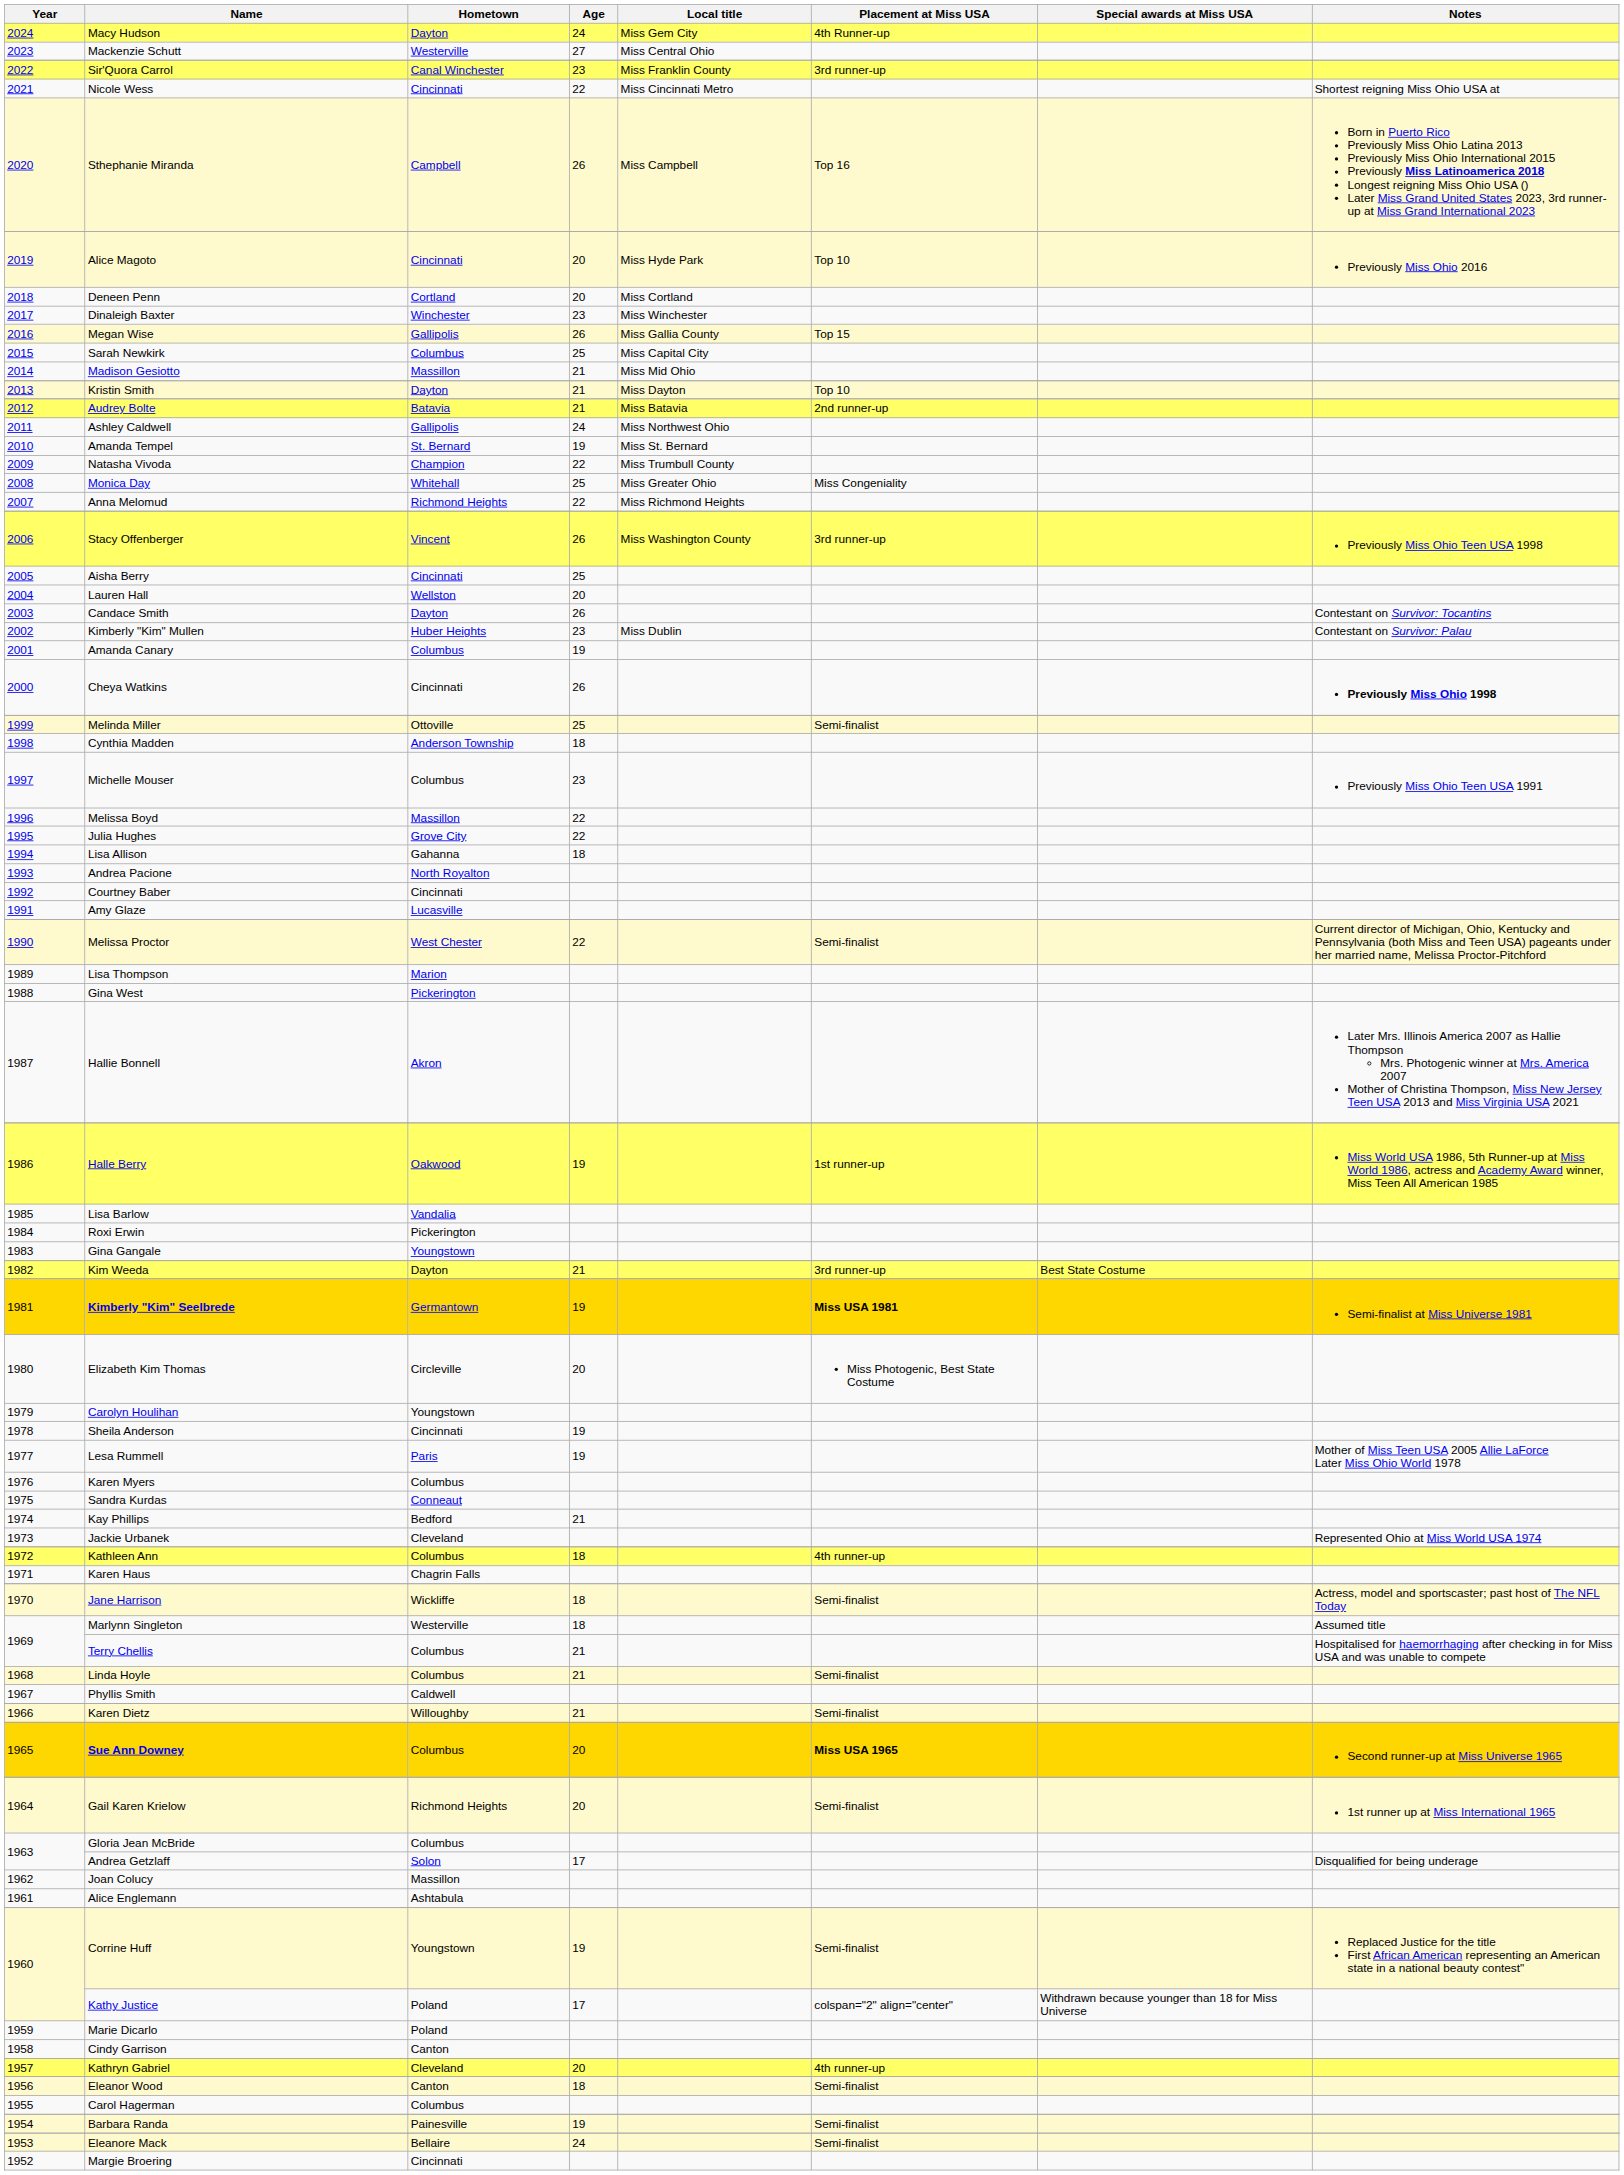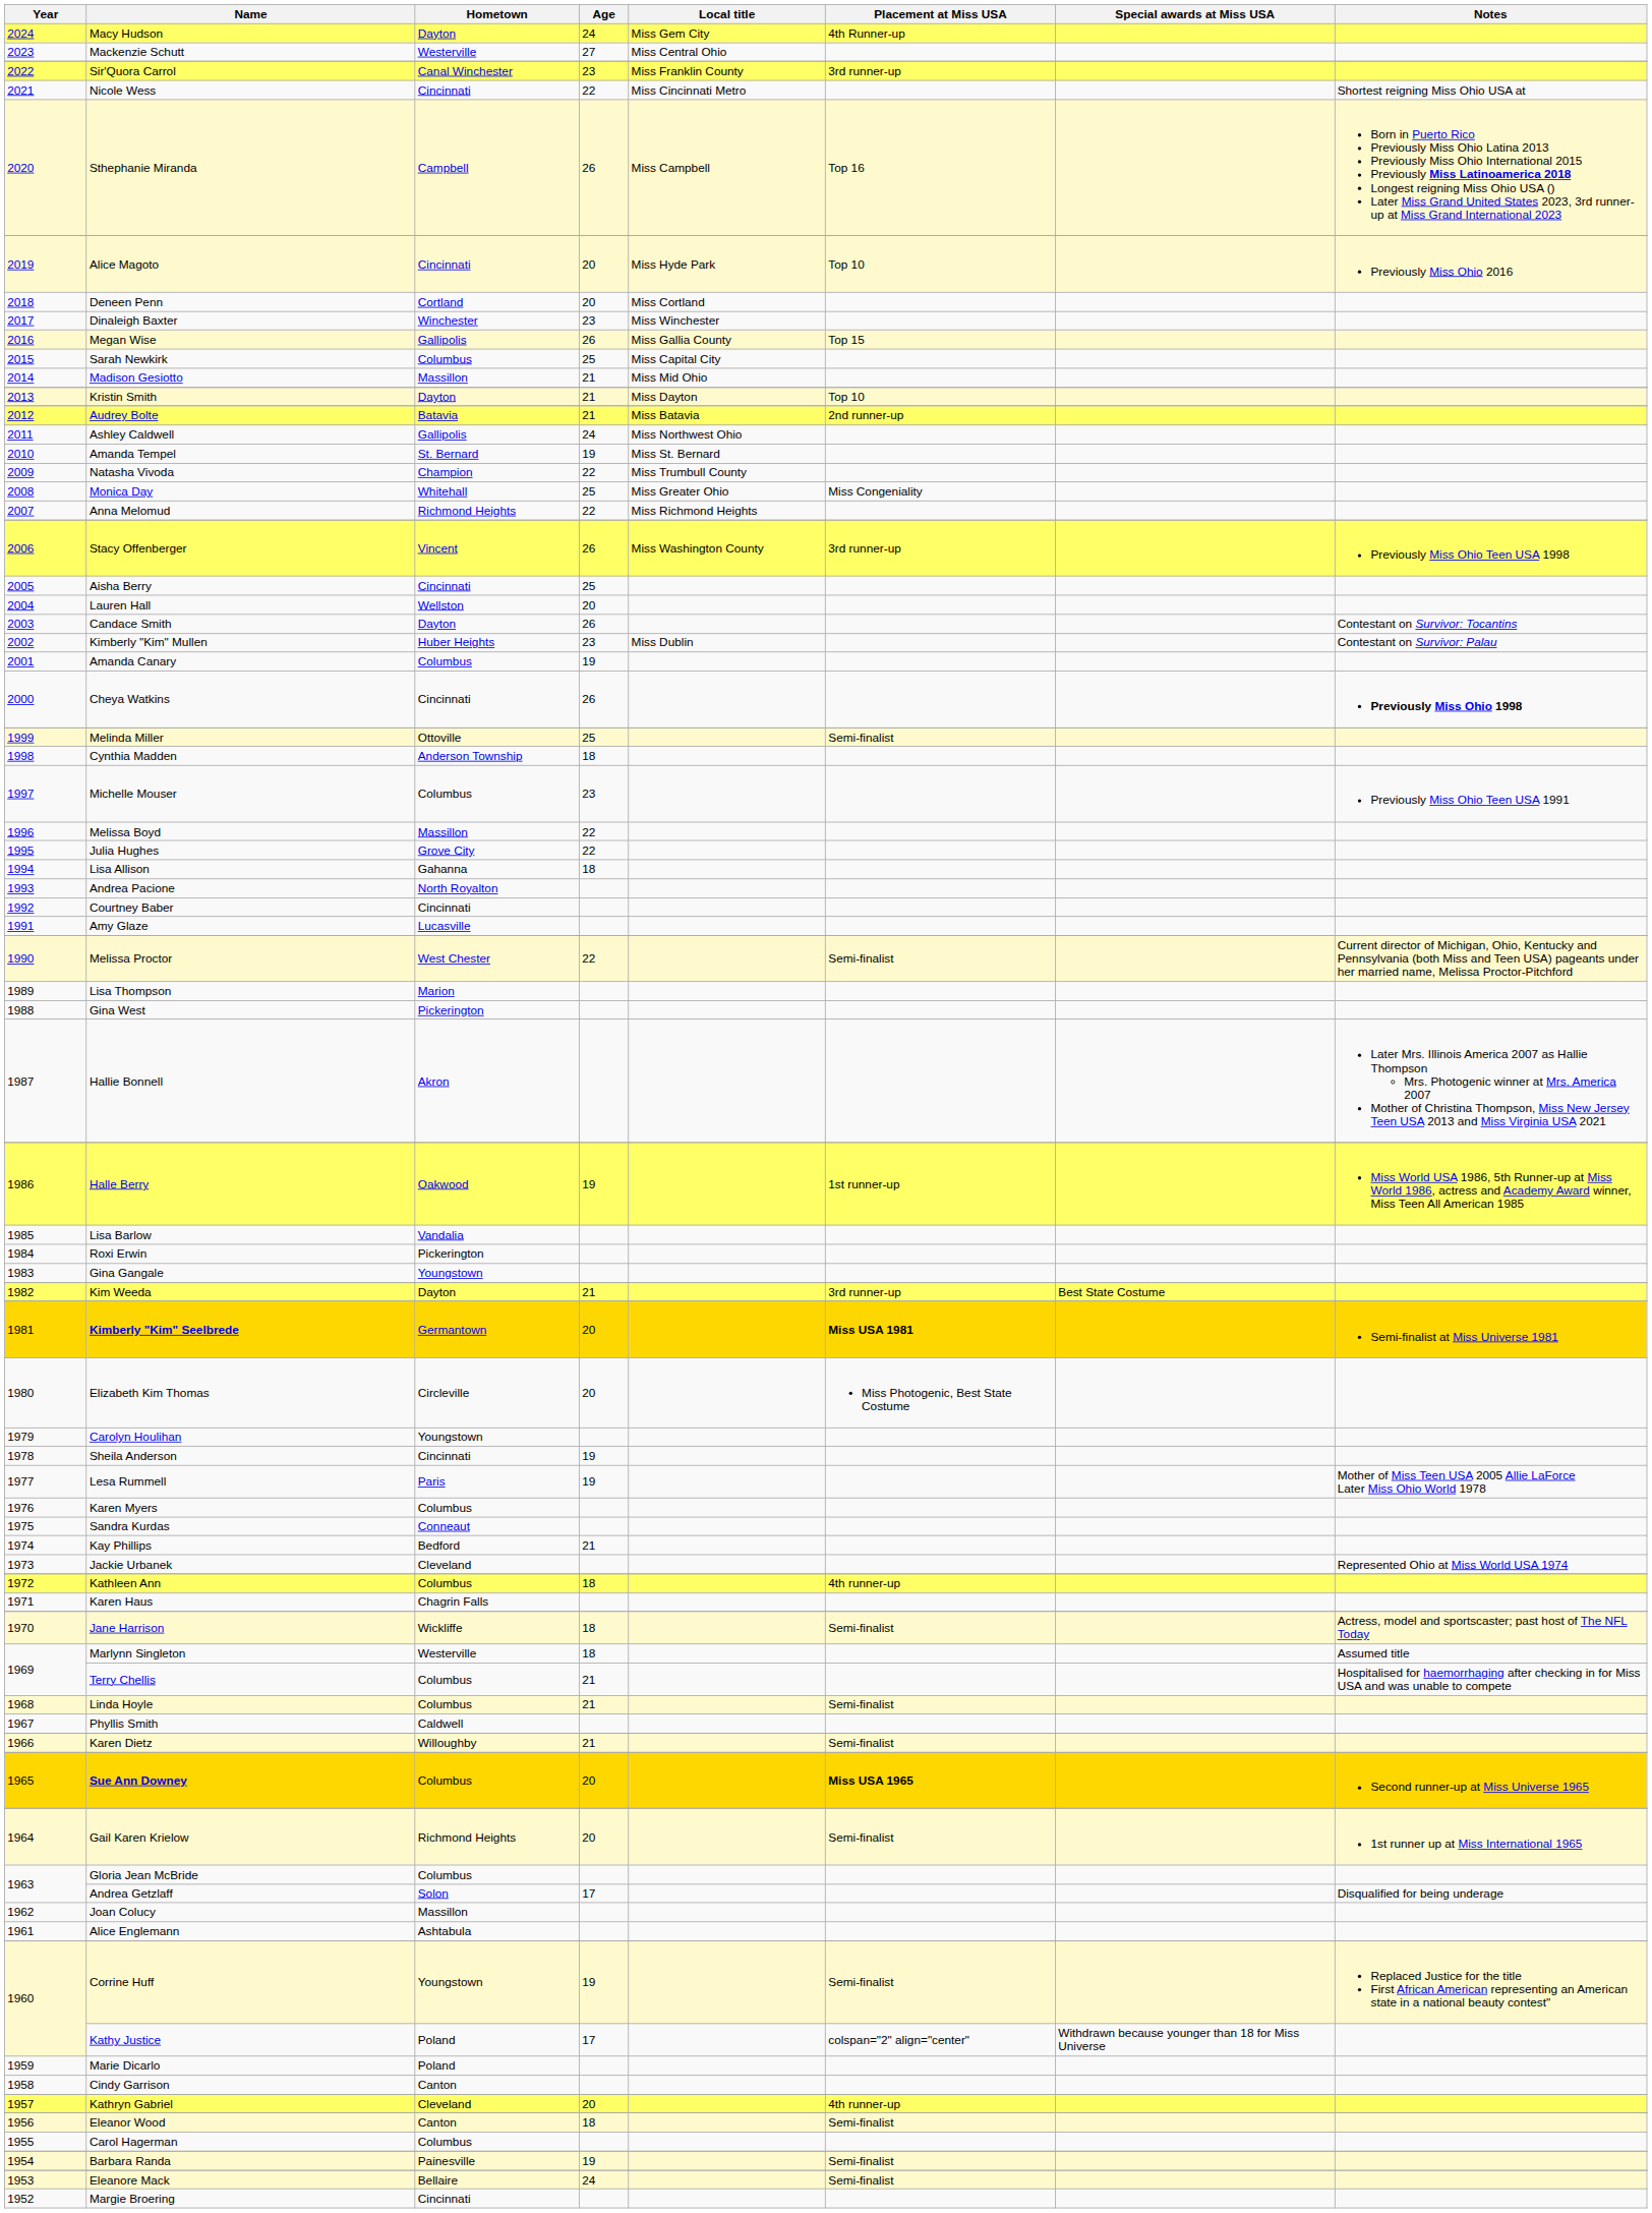Kimberly "Kim" Seelbrede | Age: 19 -> 20
